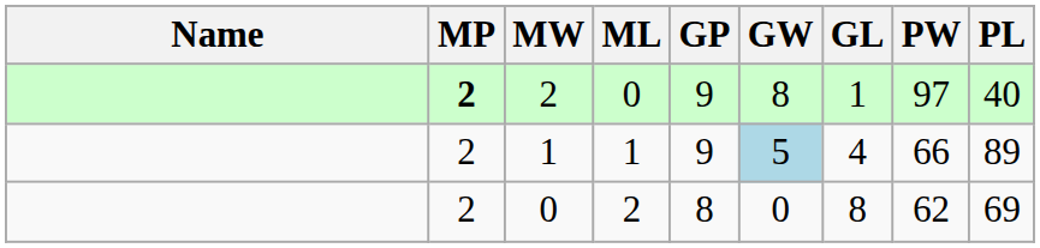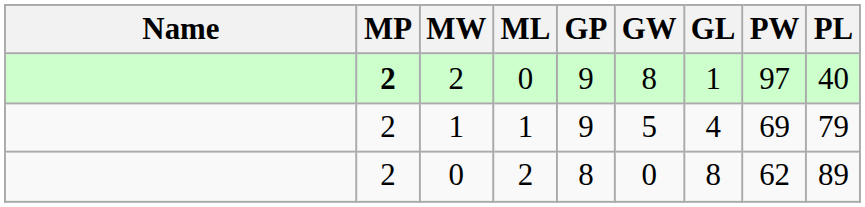row 3 | GW: lightblue background -> no background
row 3 | PW: 66 -> 69
row 3 | PL: 89 -> 79
row 4 | PL: 69 -> 89
